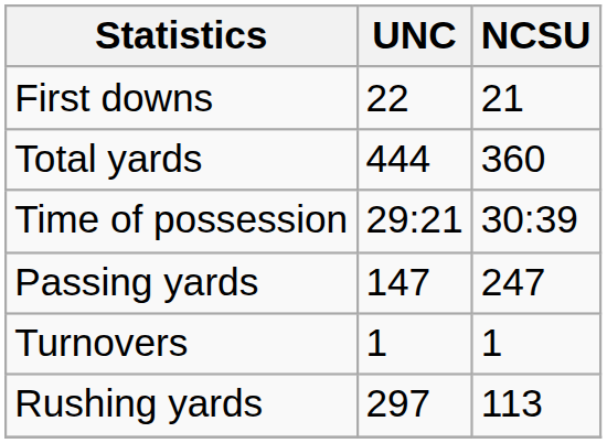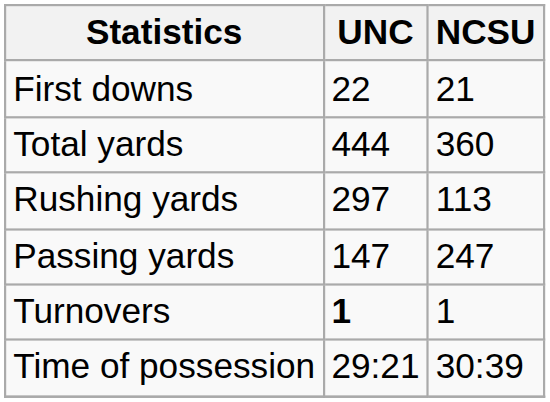rows swapped: Rushing yards <-> Time of possession
Turnovers | UNC: normal -> bold
